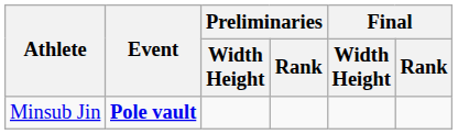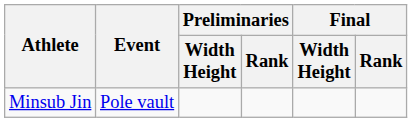Minsub Jin | Event: bold -> normal
